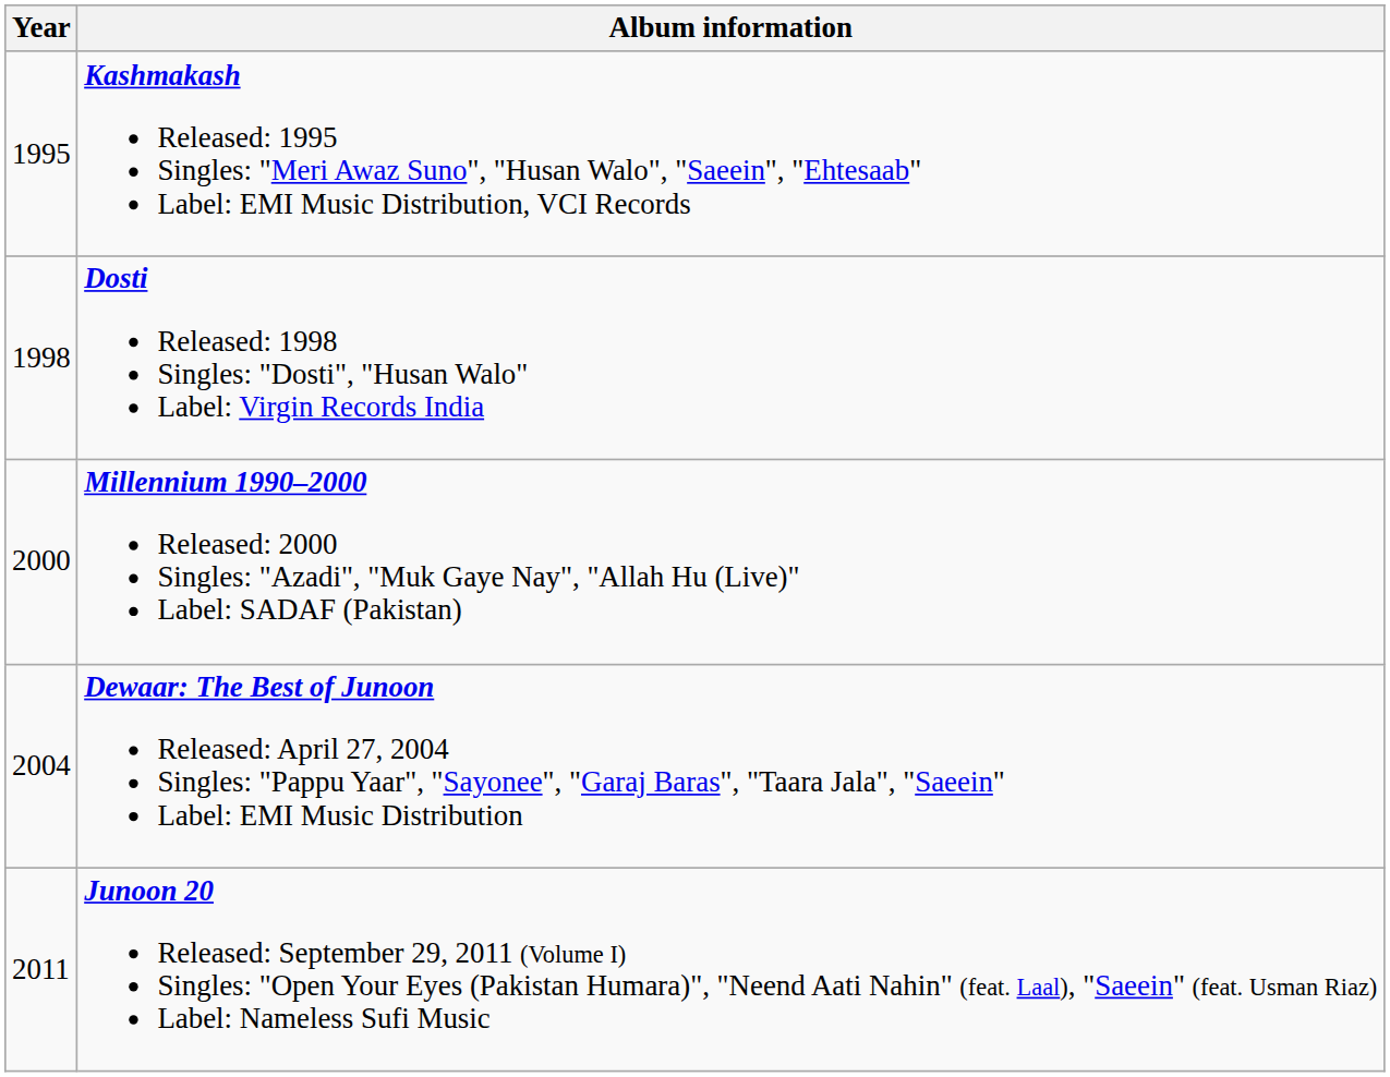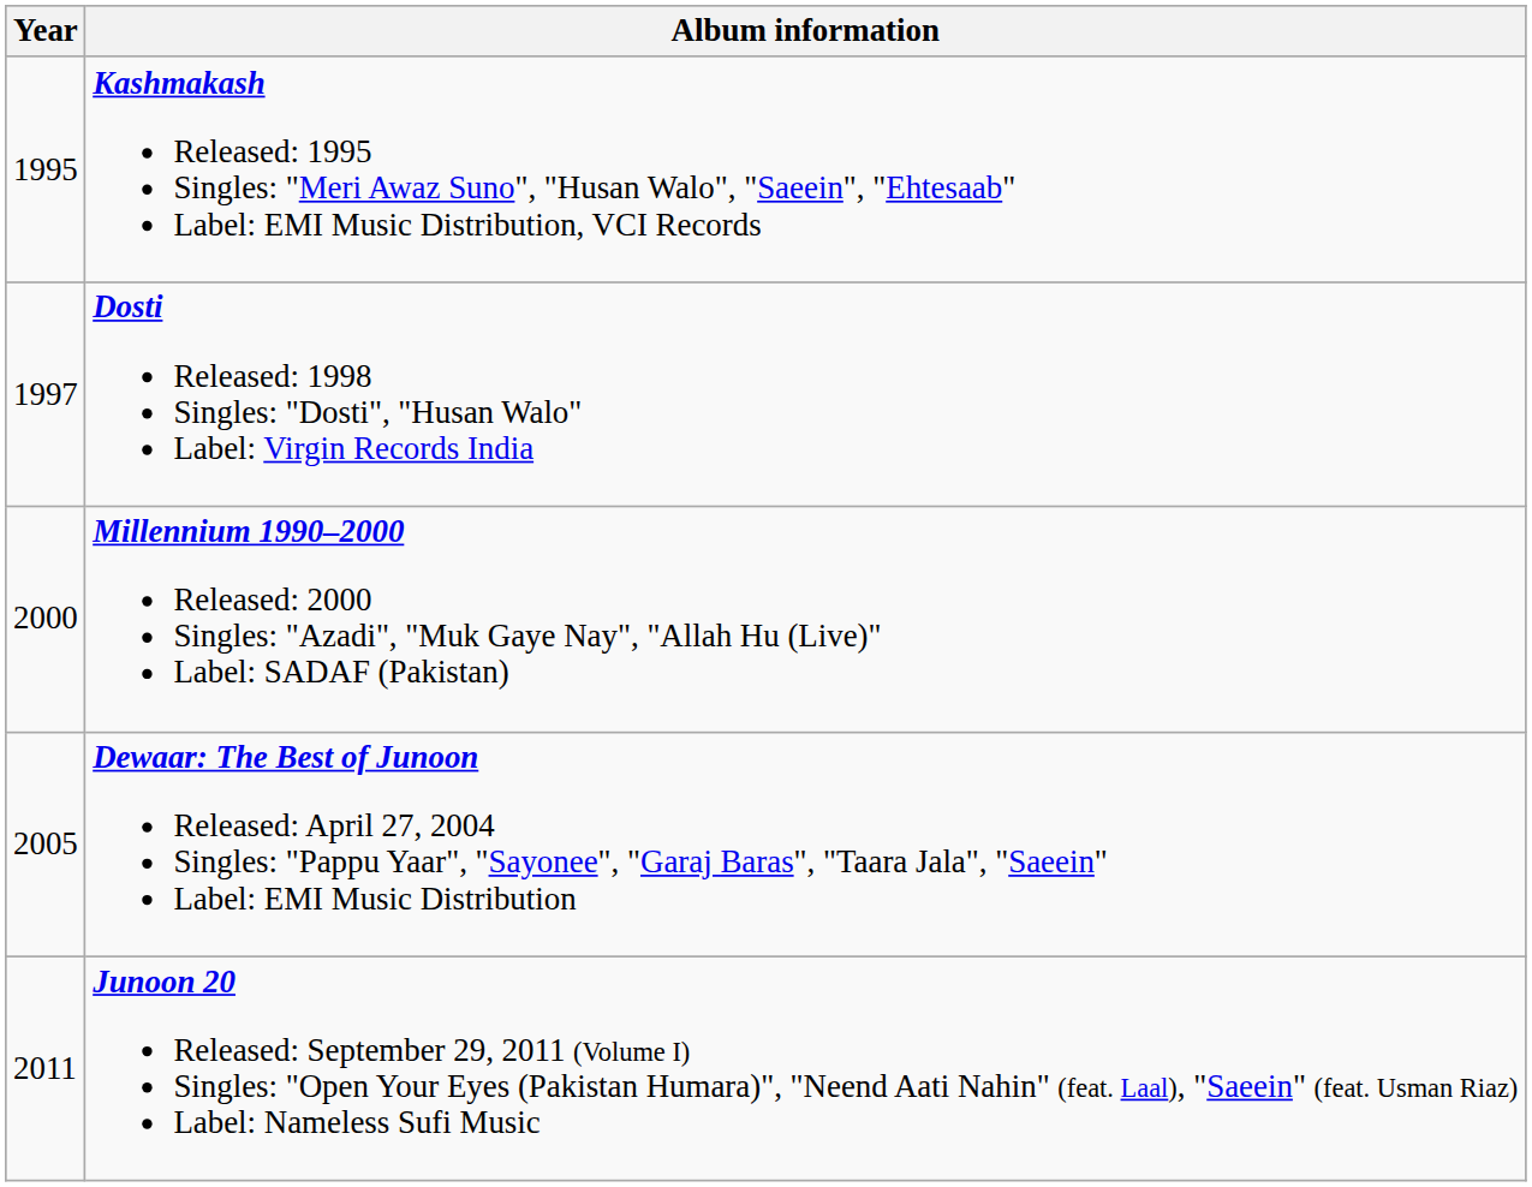row 3 | Year: 1998 -> 1997
row 5 | Year: 2004 -> 2005
